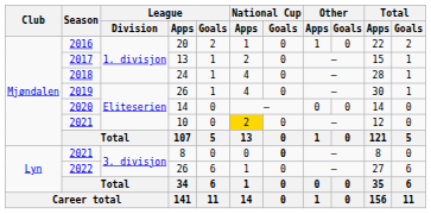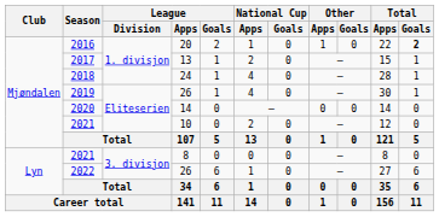2016 | Total / Goals: normal -> bold
2021 / 10 | National Cup / Apps: gold background -> no background
2021 / 8 | National Cup / Goals: bold -> normal
